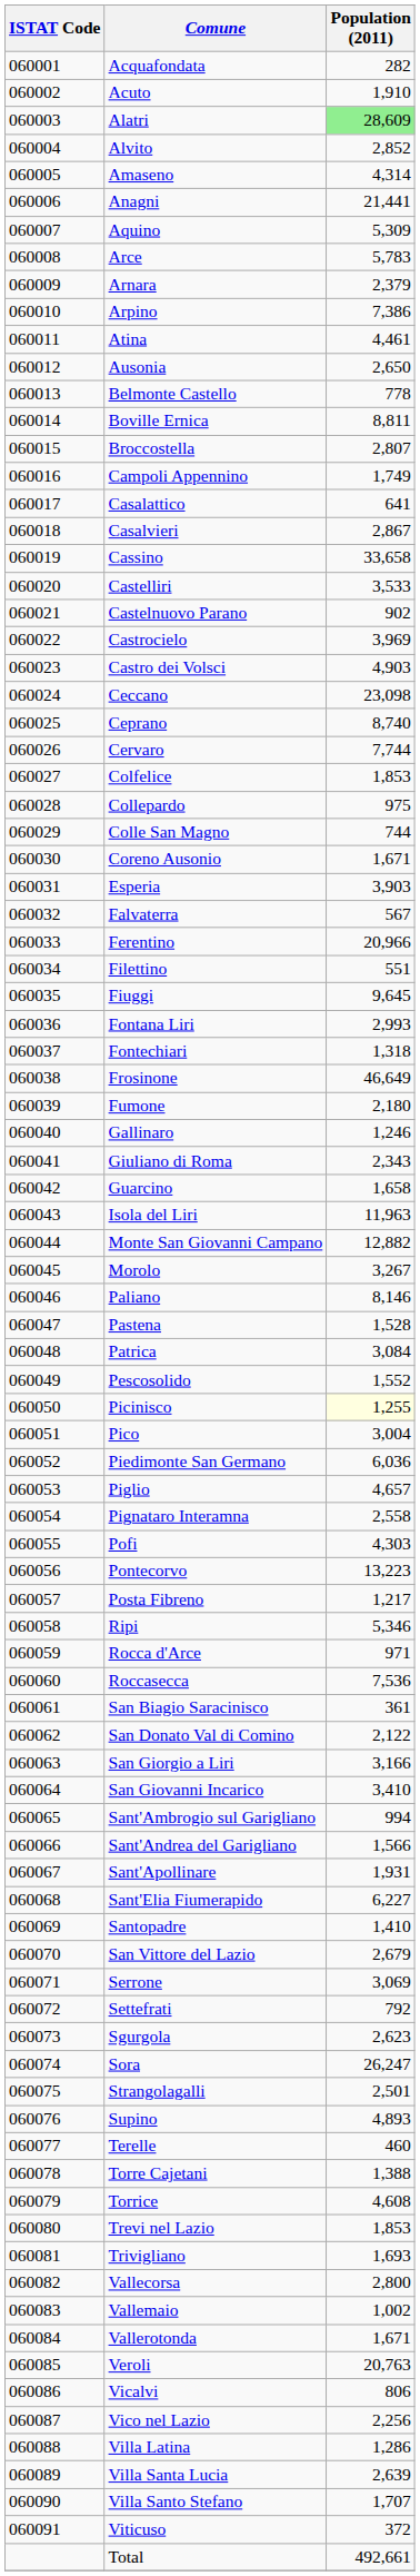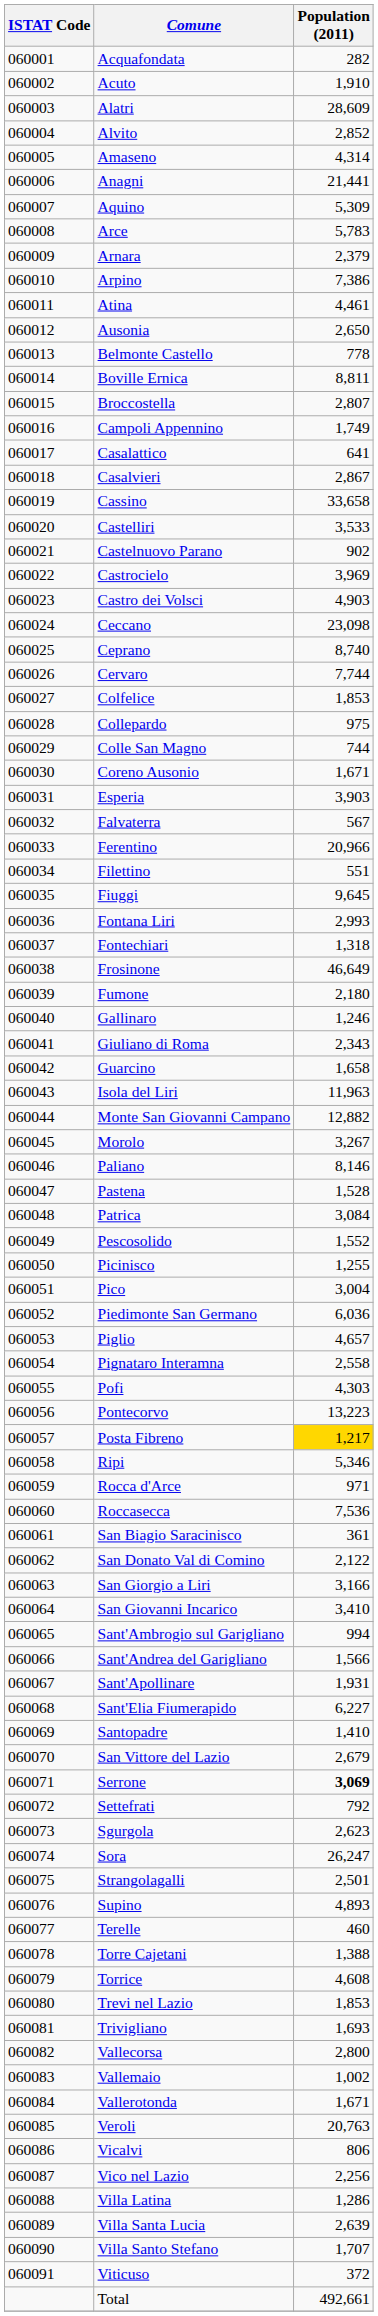Alatri | Population (2011): lightgreen background -> no background
Picinisco | Population (2011): lightyellow background -> no background
Posta Fibreno | Population (2011): no background -> gold background
Serrone | Population (2011): normal -> bold
